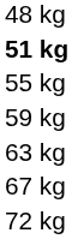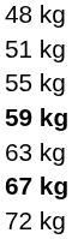51 kg | column 1: bold -> normal
59 kg | column 1: normal -> bold
67 kg | column 1: normal -> bold
